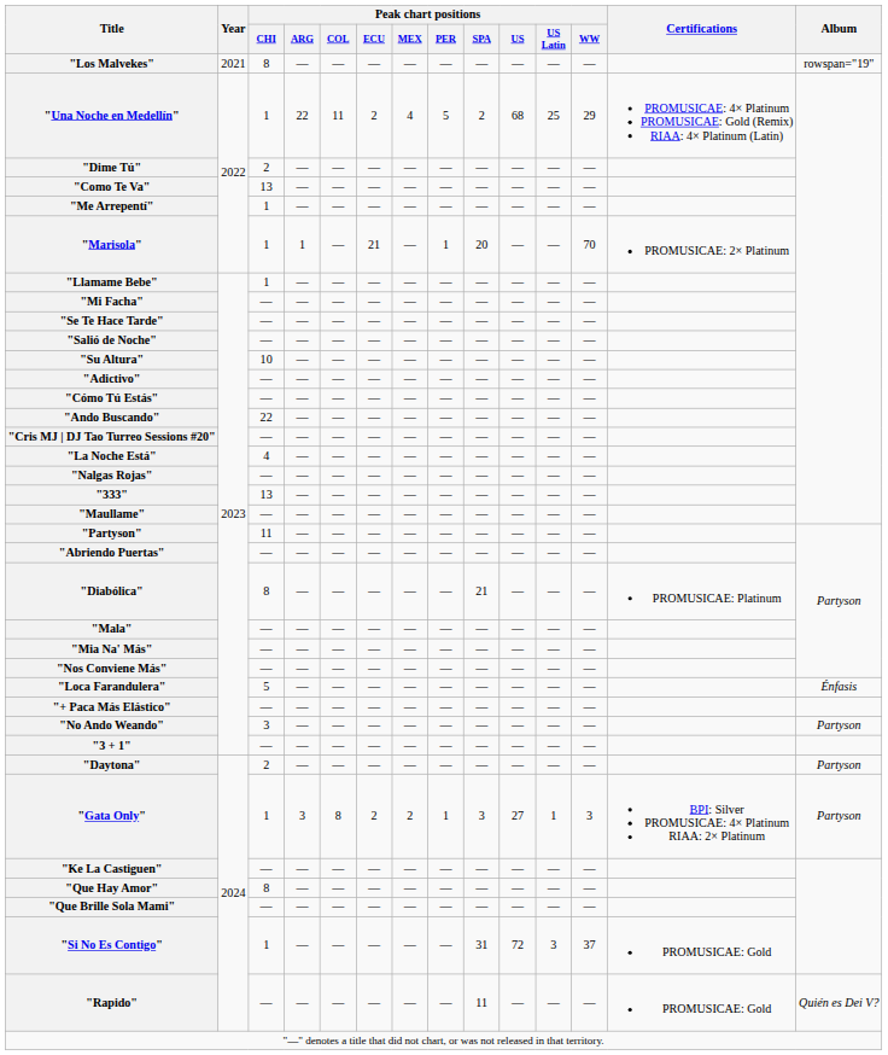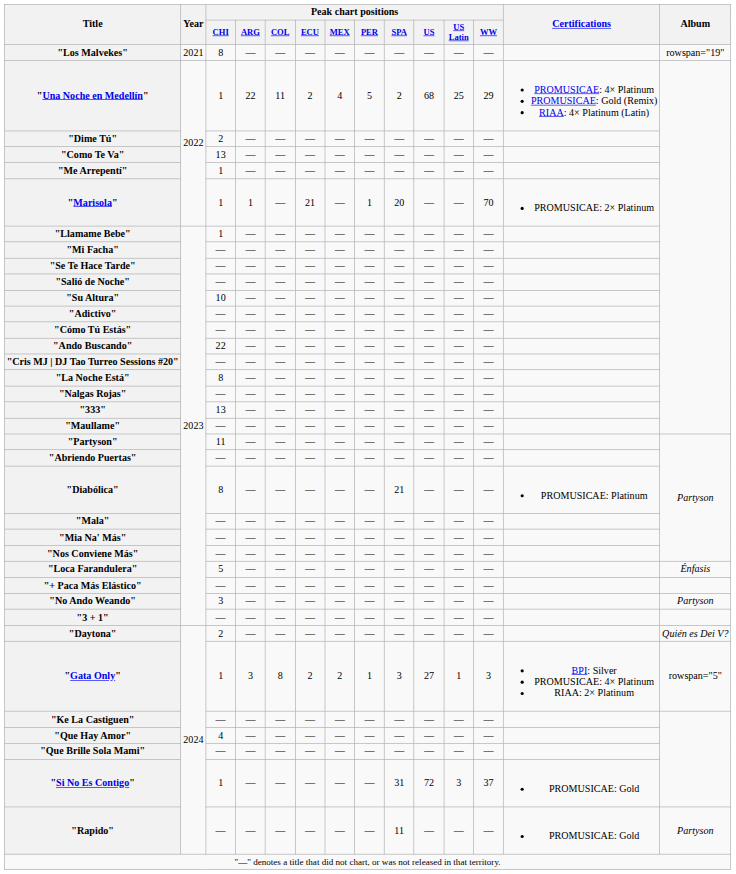"La Noche Está" | Peak chart positions / CHI: 4 -> 8
"Daytona" | Album: Partyson -> Quién es Dei V?
"Gata Only" | Album: Partyson -> rowspan="5"
"Que Hay Amor" | Peak chart positions / CHI: 8 -> 4
"Rapido" | Album: Quién es Dei V? -> Partyson
